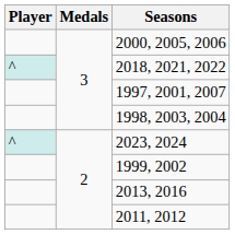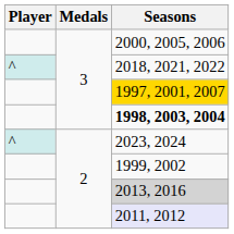1997, 2001, 2007 | Seasons: no background -> gold background
1998, 2003, 2004 | Seasons: normal -> bold
2013, 2016 | Seasons: no background -> lightgrey background
2011, 2012 | Seasons: no background -> lavender background
